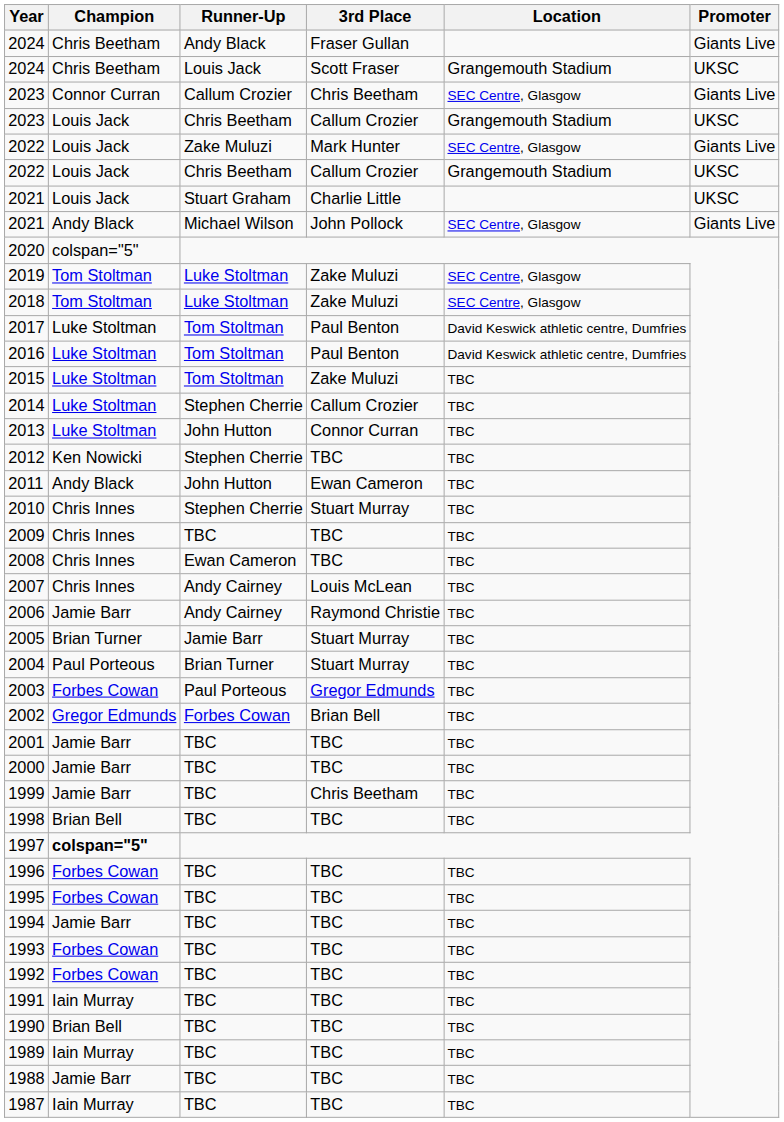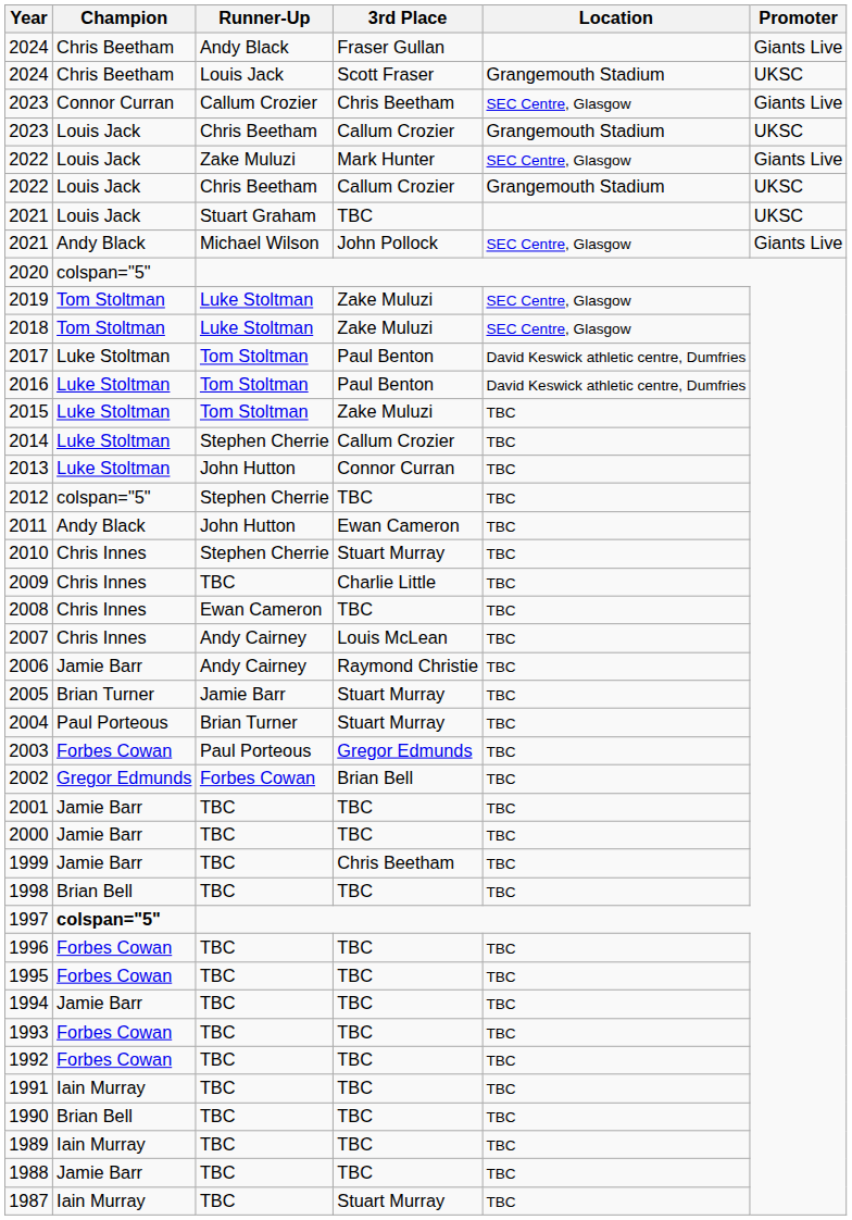2021 / Stuart Graham | 3rd Place: Charlie Little -> TBC
2012 | Champion: Ken Nowicki -> colspan="5"
2009 | 3rd Place: TBC -> Charlie Little
1987 | 3rd Place: TBC -> Stuart Murray
